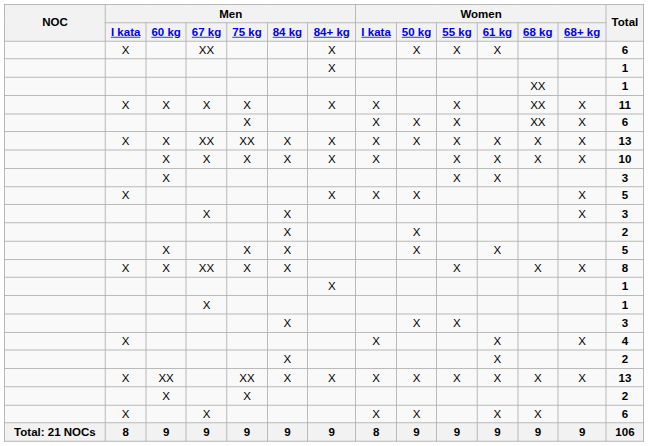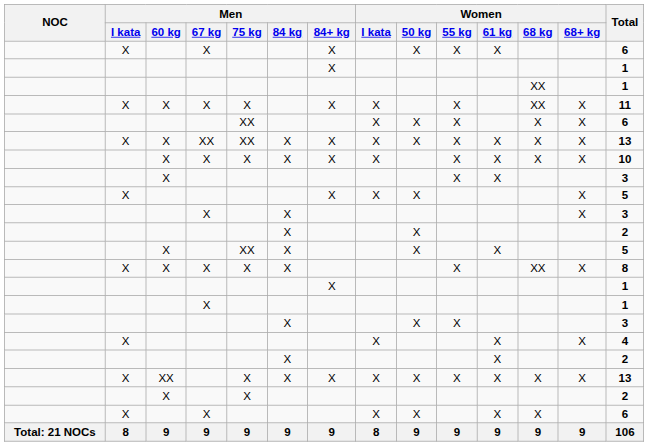row 3 | Men / 67 kg: XX -> X
row 7 | Men / 75 kg: X -> XX
row 7 | Women / 68 kg: XX -> X
row 14 | Men / 75 kg: X -> XX
row 15 | Men / 67 kg: XX -> X
row 15 | Women / 68 kg: X -> XX
row 21 | Men / 75 kg: XX -> X
